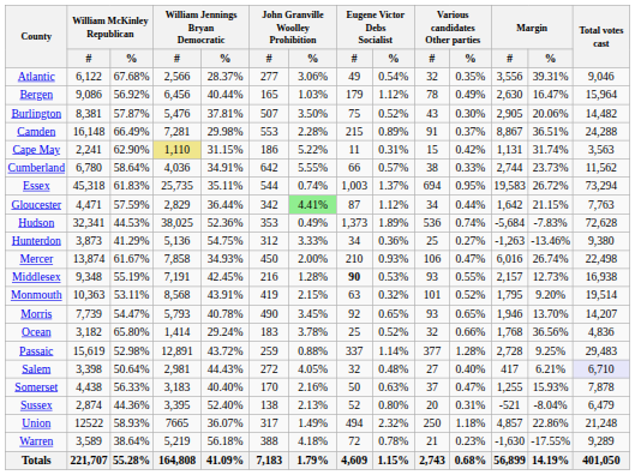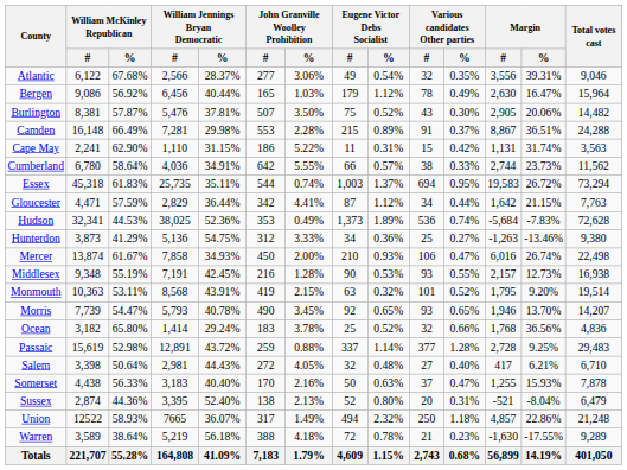Cape May | William Jennings Bryan Democratic / #: khaki background -> no background
Gloucester | John Granville Woolley Prohibition / %: lightgreen background -> no background
Middlesex | Eugene Victor Debs Socialist / #: bold -> normal
Salem | Total votes cast: lavender background -> no background
